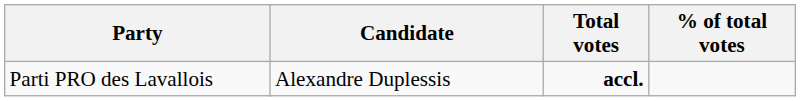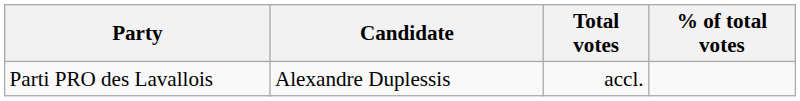Parti PRO des Lavallois | Total votes: bold -> normal
